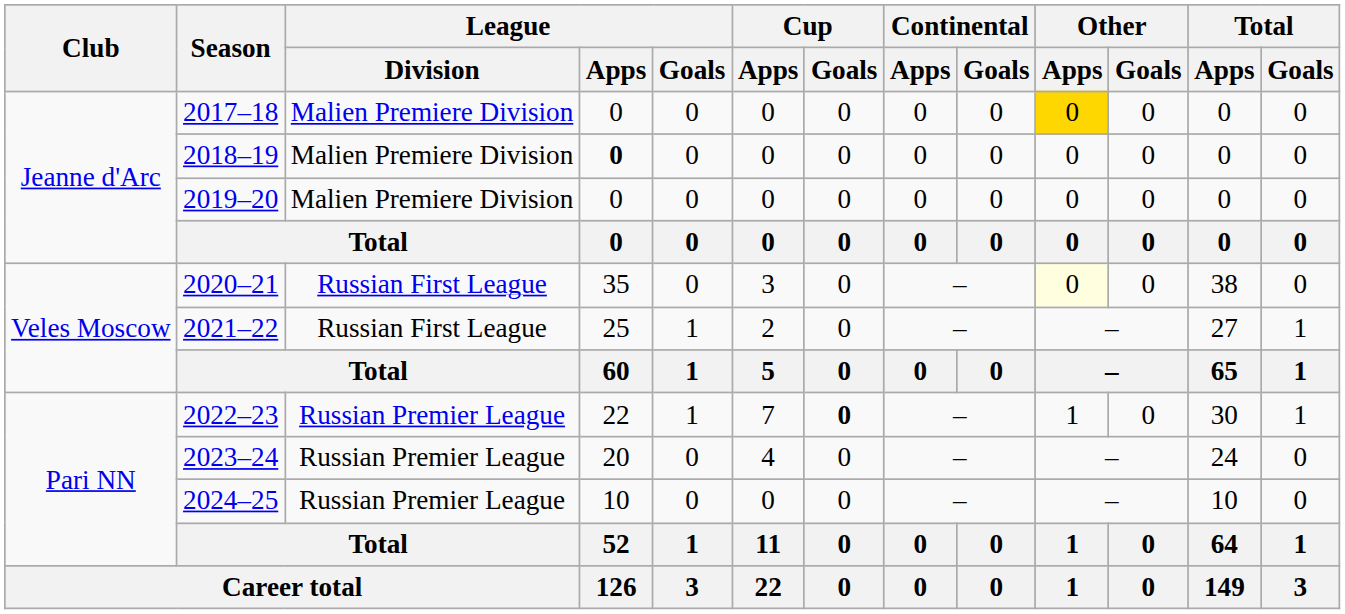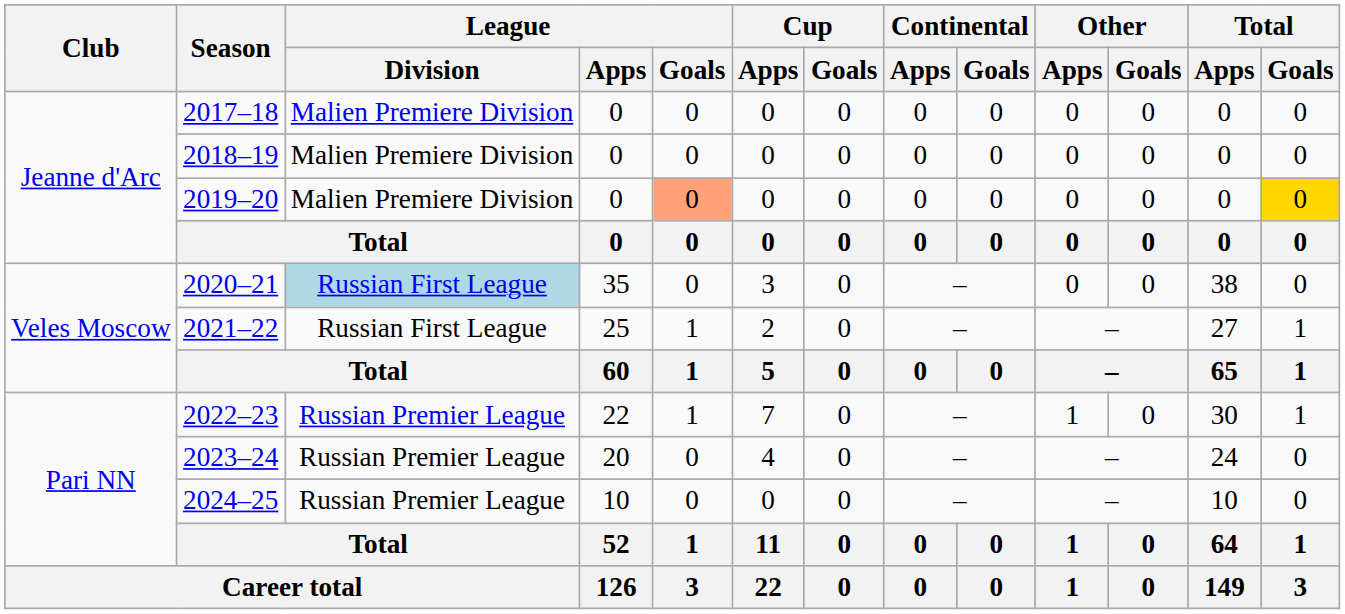2017–18 | Other / Apps: gold background -> no background
2018–19 | League / Apps: bold -> normal
2019–20 | League / Goals: no background -> lightsalmon background
2019–20 | Total / Goals: no background -> gold background
2020–21 | League / Division: no background -> lightblue background
2020–21 | Other / Apps: lightyellow background -> no background
2022–23 | Cup / Goals: bold -> normal
